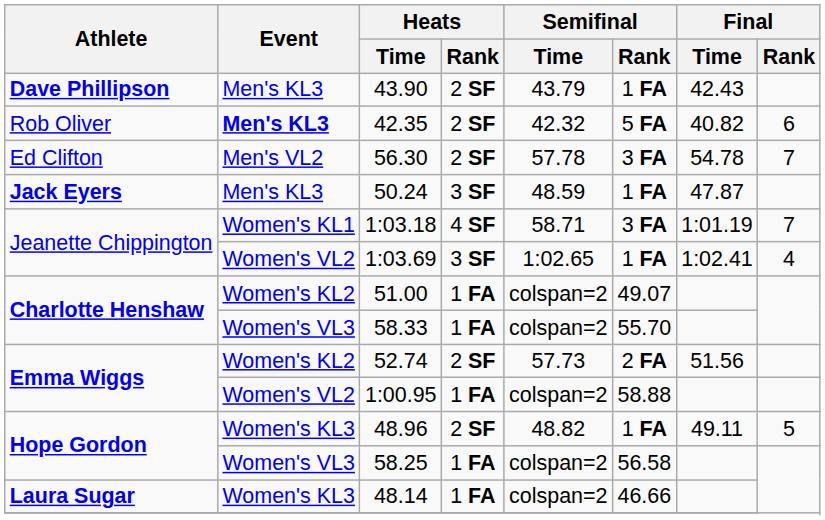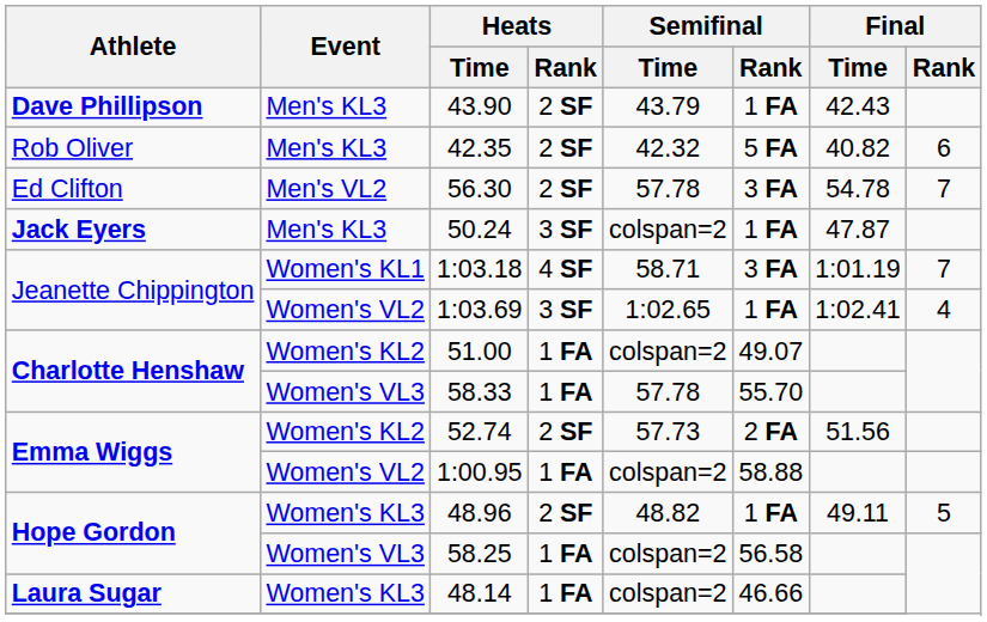42.35 | Event: bold -> normal
50.24 | Semifinal / Time: 48.59 -> colspan=2
58.33 | Semifinal / Time: colspan=2 -> 57.78
